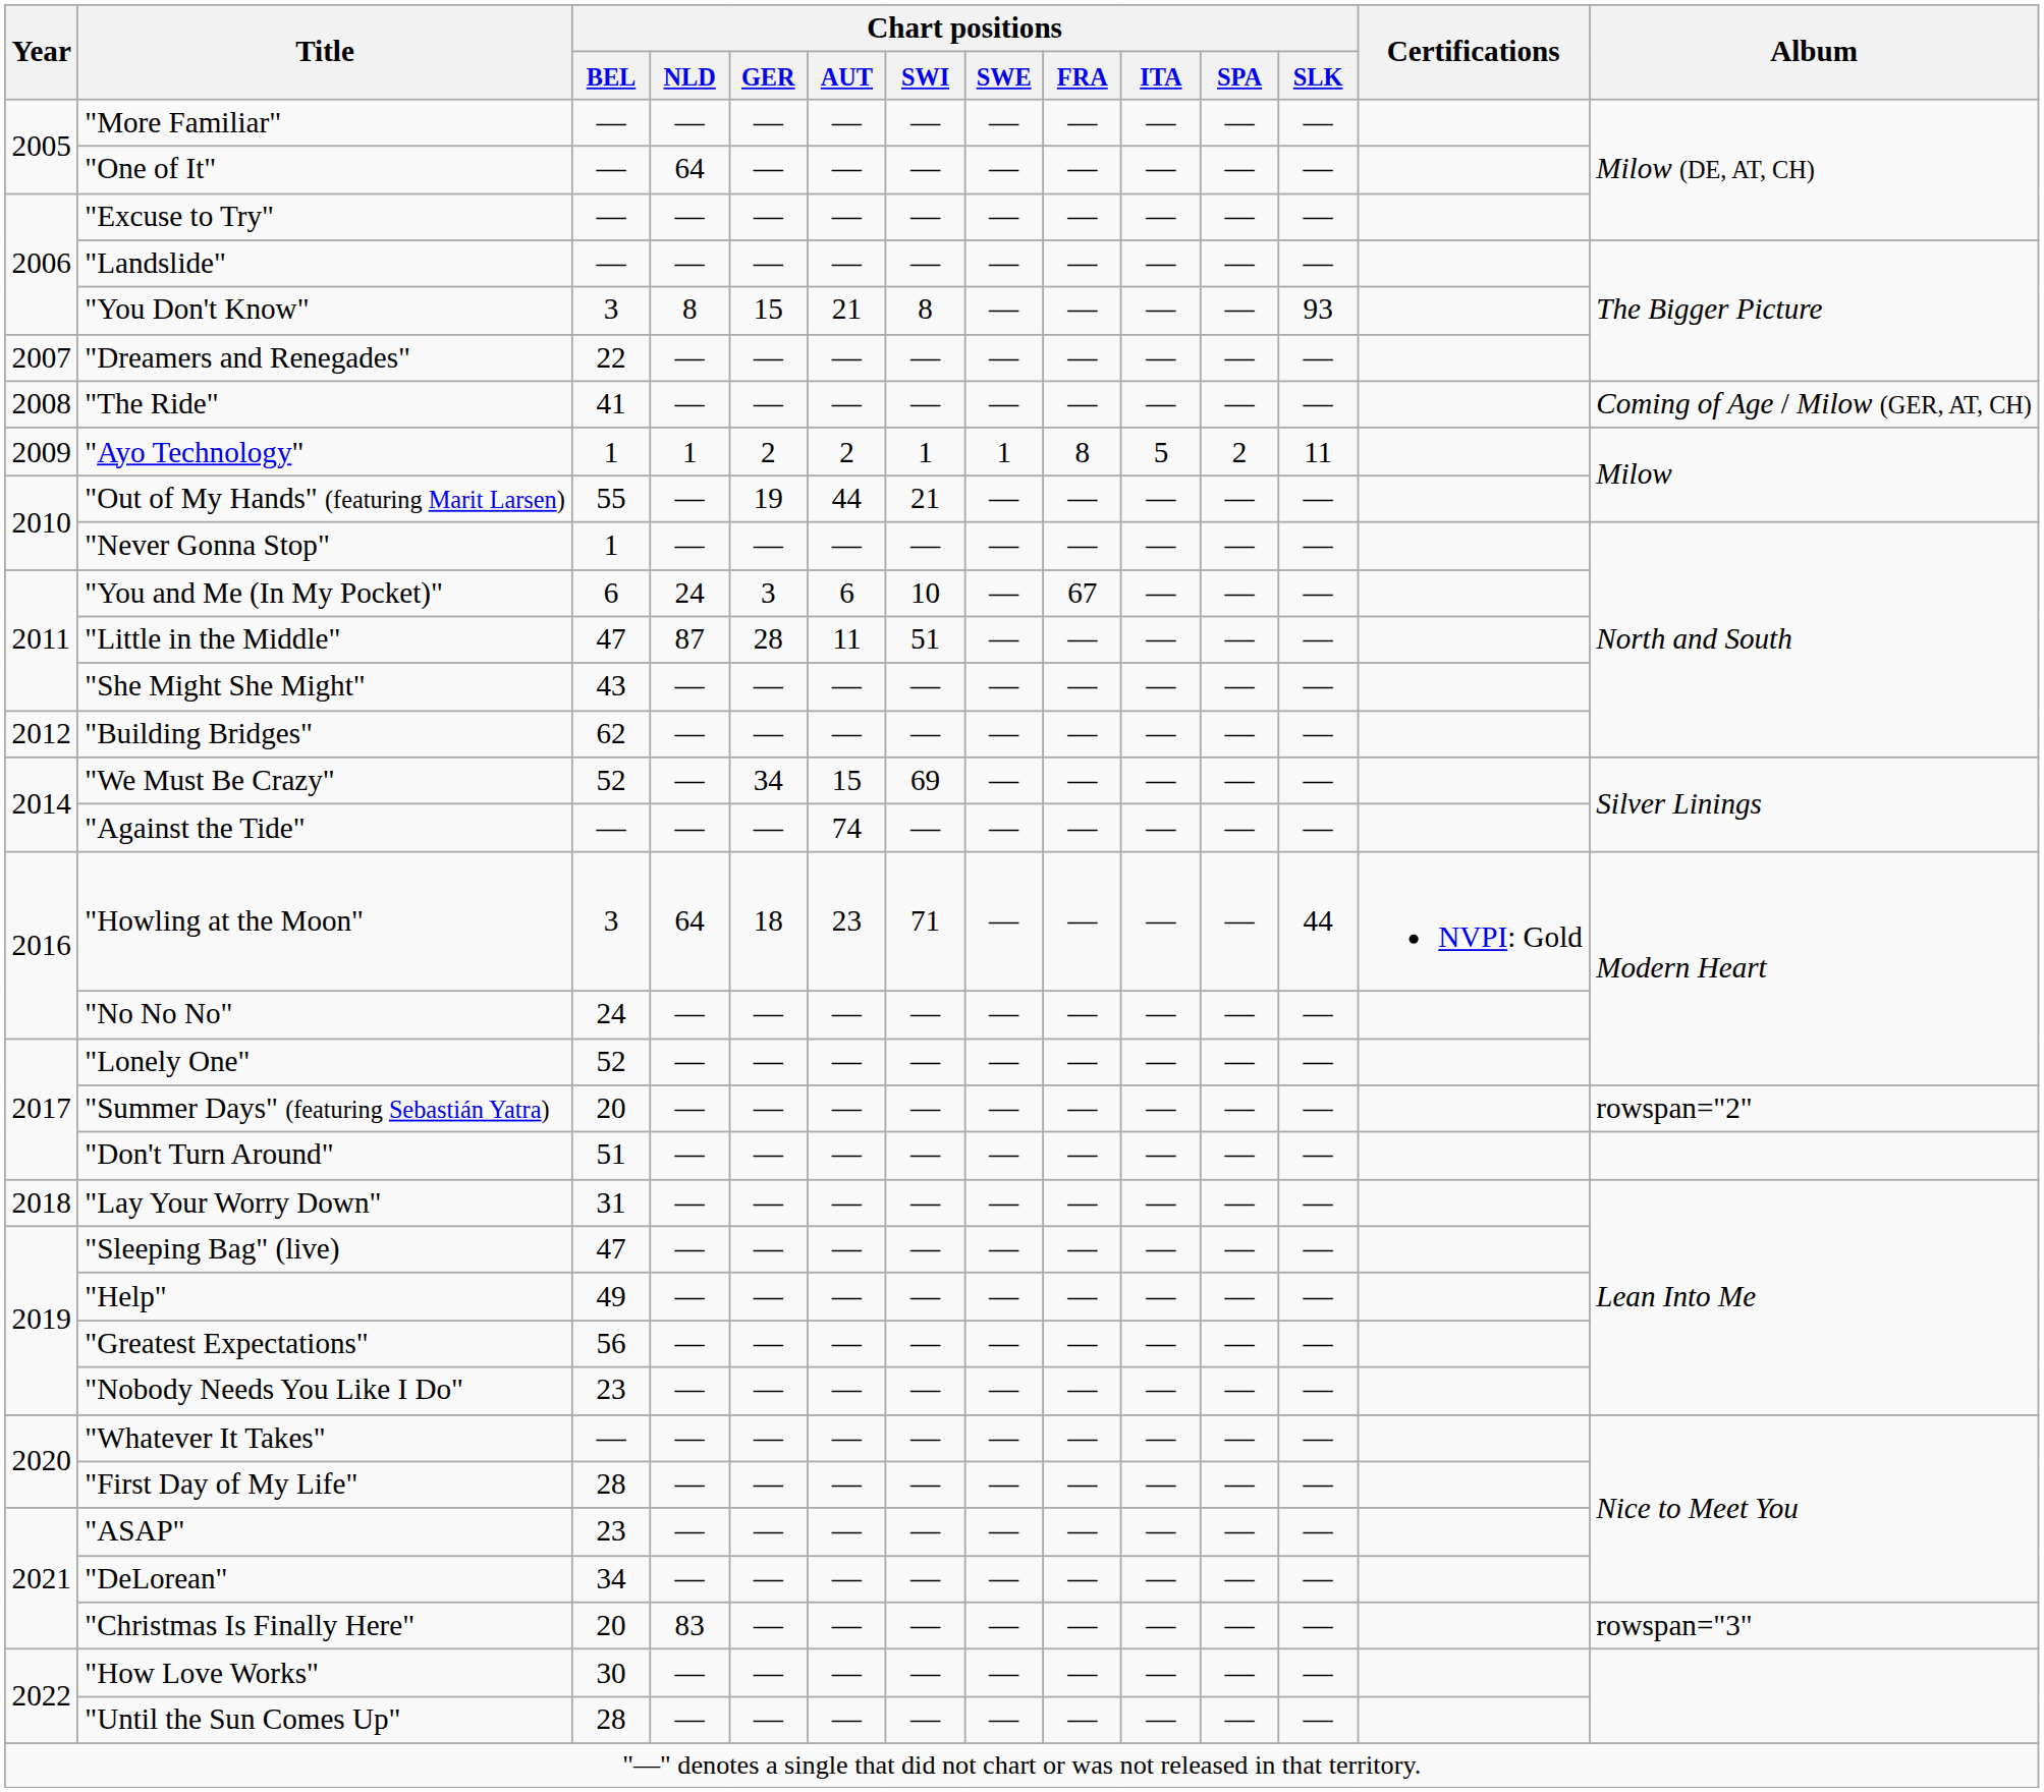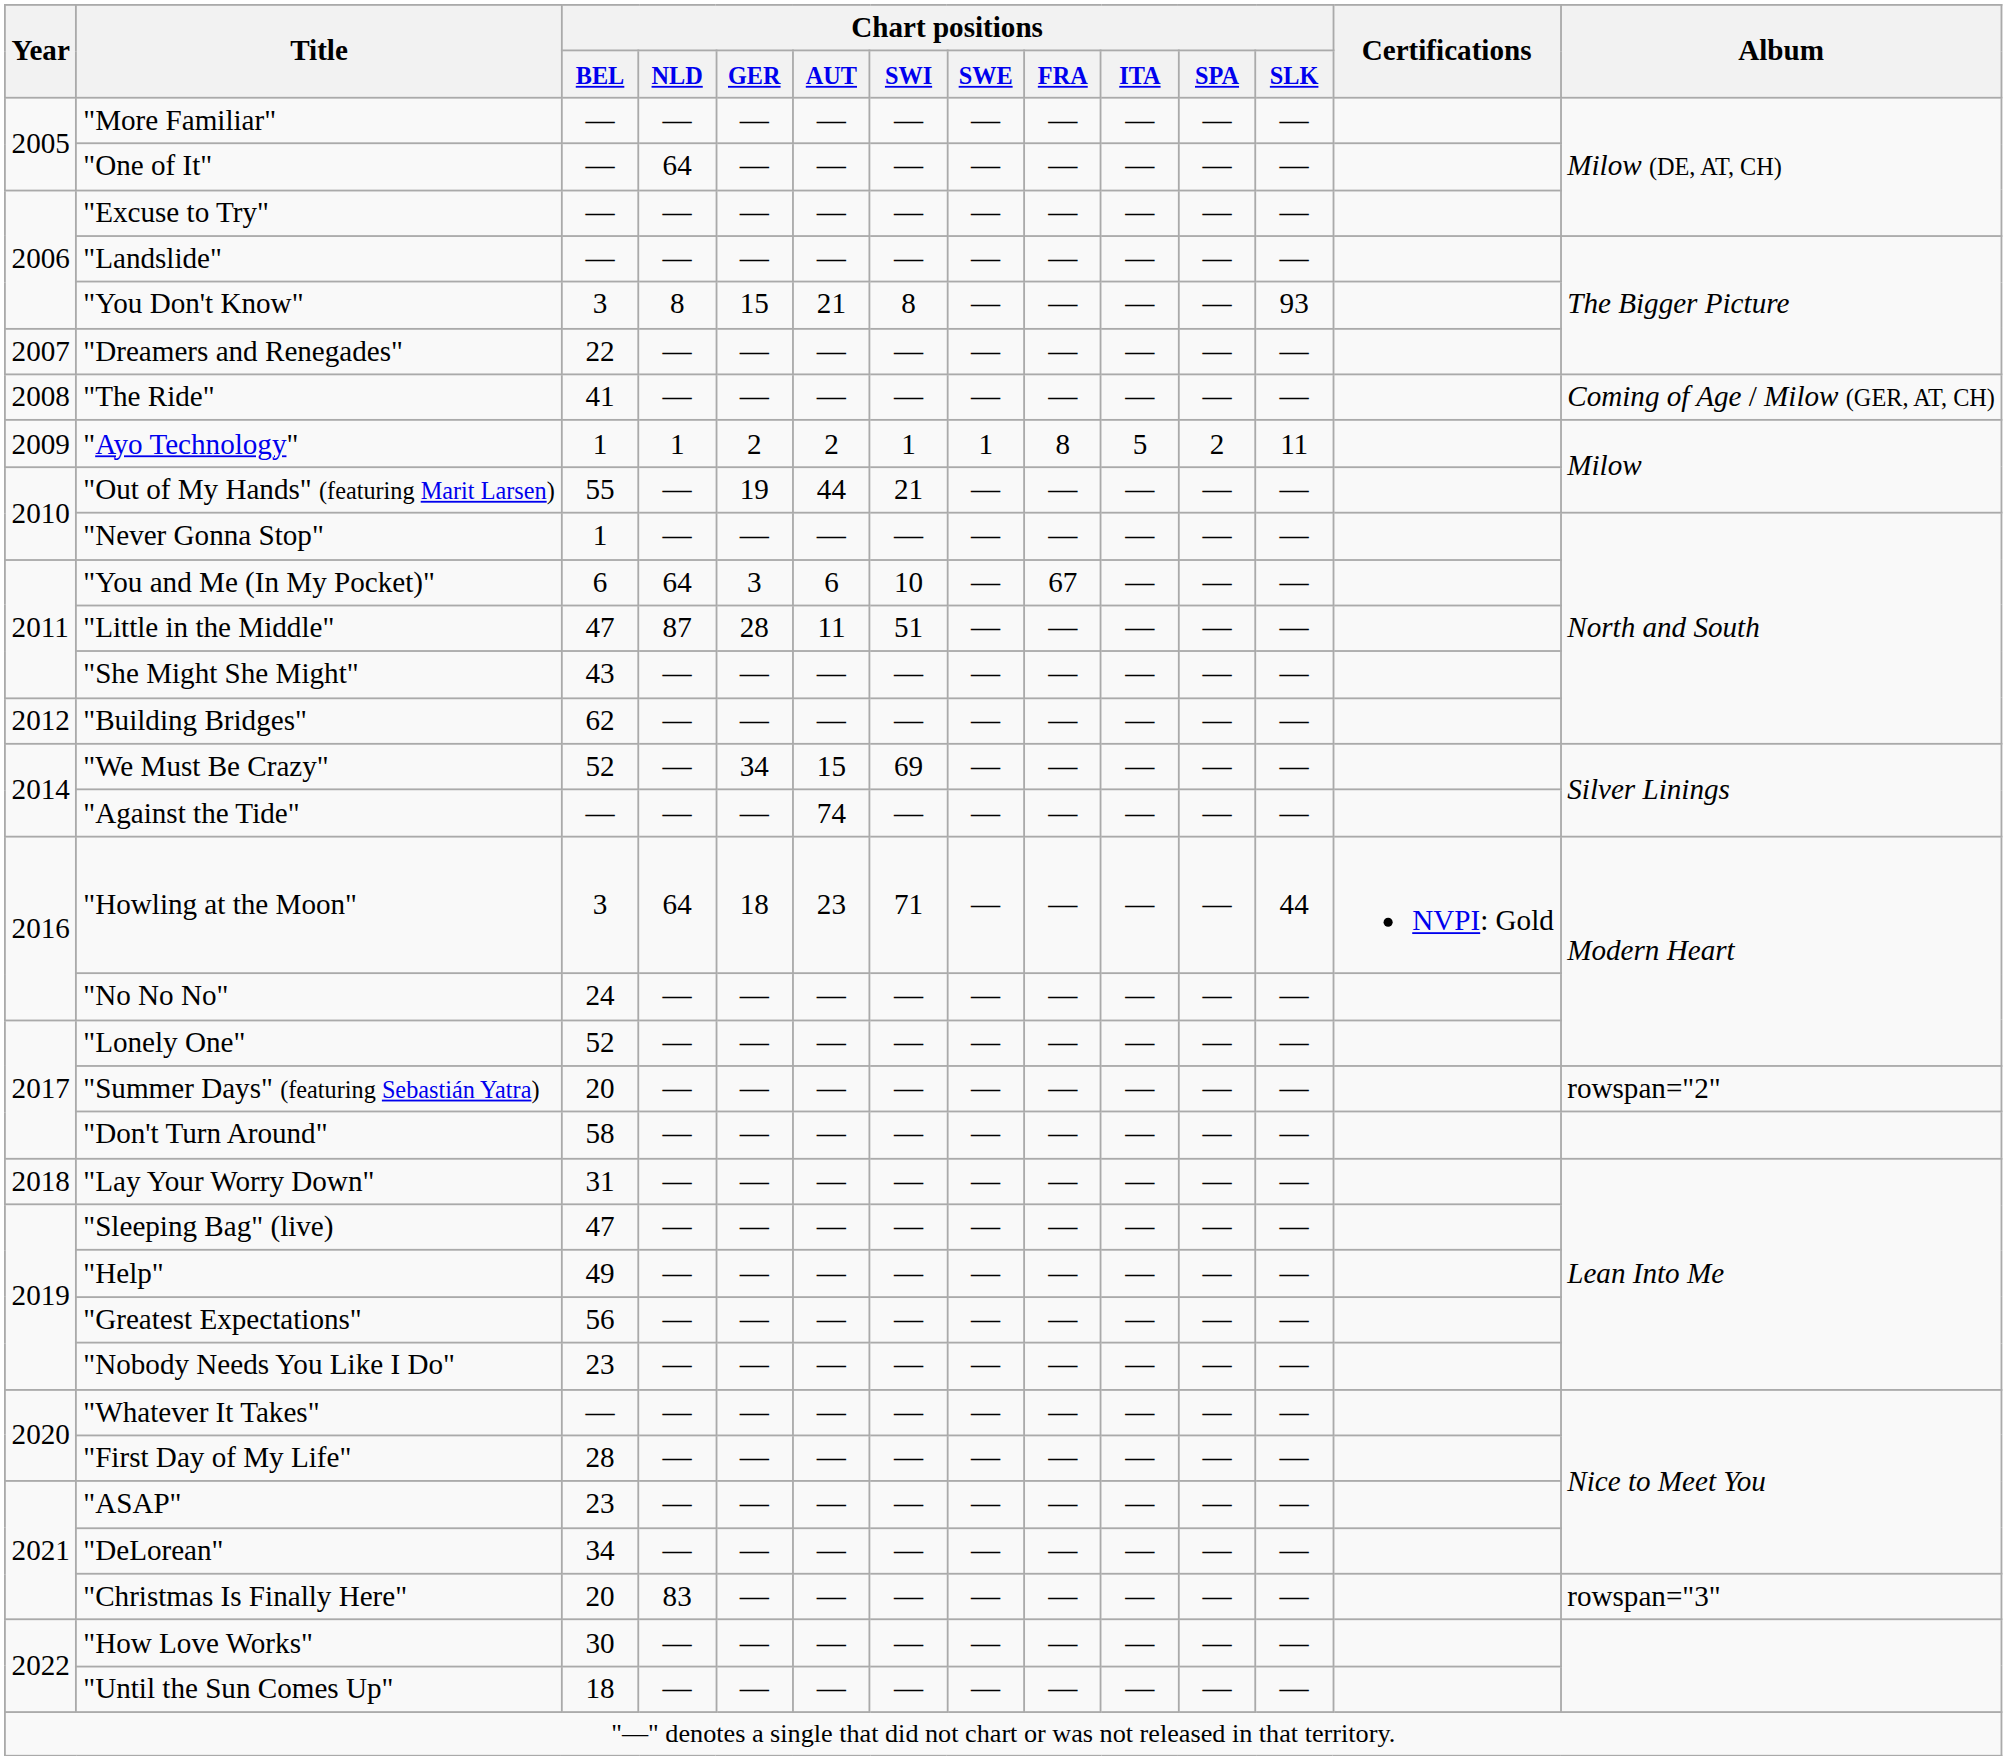"You and Me (In My Pocket)" | Chart positions / NLD: 24 -> 64
"Don't Turn Around" | Chart positions / BEL: 51 -> 58
"Until the Sun Comes Up" | Chart positions / BEL: 28 -> 18
